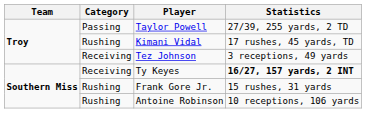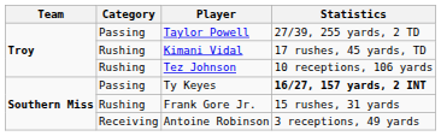Tez Johnson | Category: Receiving -> Rushing
Tez Johnson | Statistics: 3 receptions, 49 yards -> 10 receptions, 106 yards
Ty Keyes | Category: Receiving -> Passing
Antoine Robinson | Category: Rushing -> Receiving
Antoine Robinson | Statistics: 10 receptions, 106 yards -> 3 receptions, 49 yards
